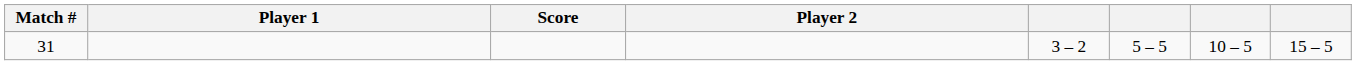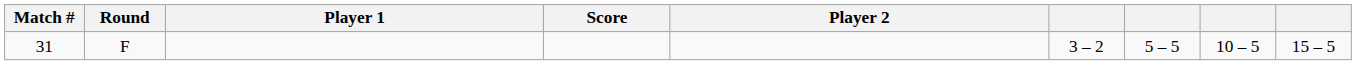+ column: Round | F
